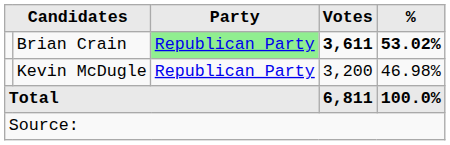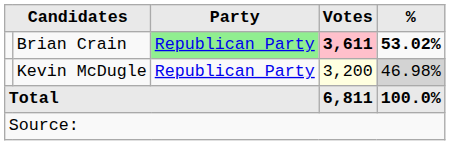Brian Crain | Votes: no background -> pink background
Kevin McDugle | Votes: no background -> lightyellow background
Kevin McDugle | %: no background -> lightgrey background
